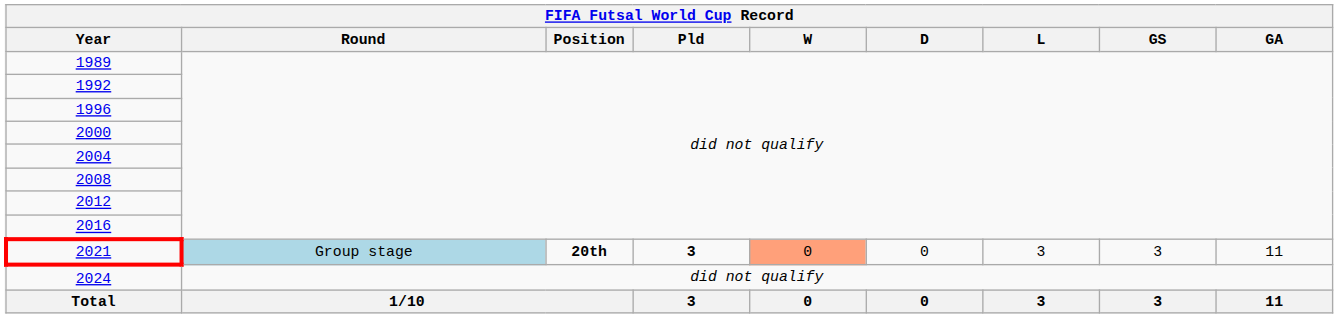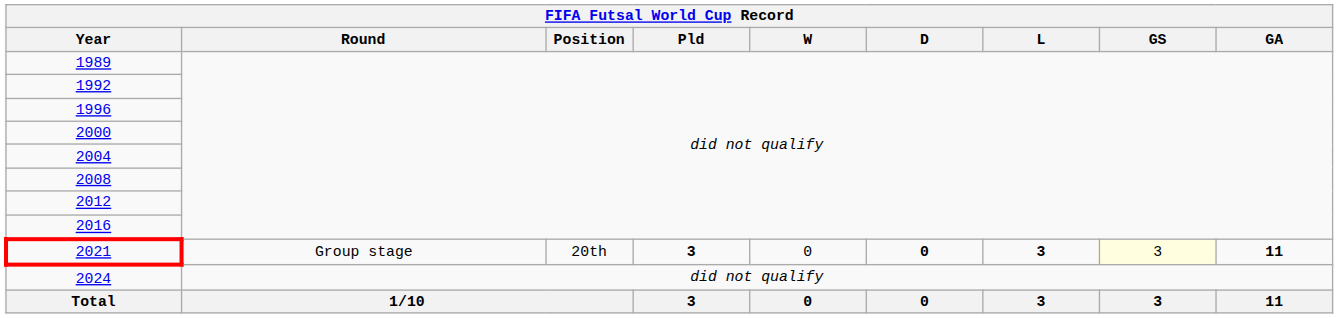2021 | Round: lightblue background -> no background
2021 | Position: bold -> normal
2021 | W: lightsalmon background -> no background
2021 | D: normal -> bold
2021 | L: normal -> bold
2021 | GS: no background -> lightyellow background
2021 | GA: normal -> bold
